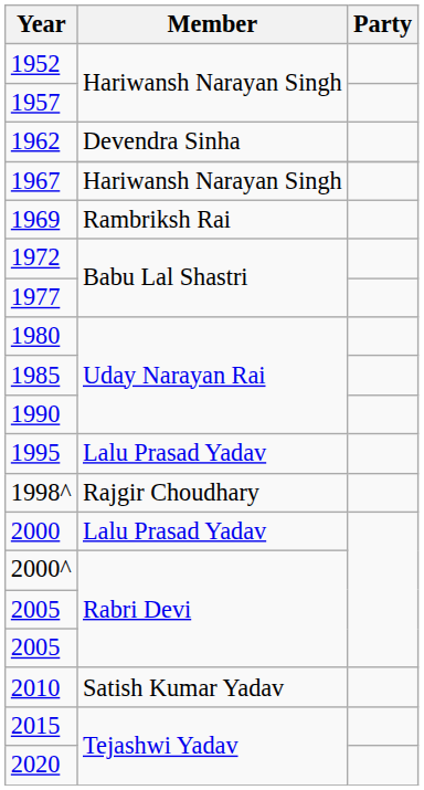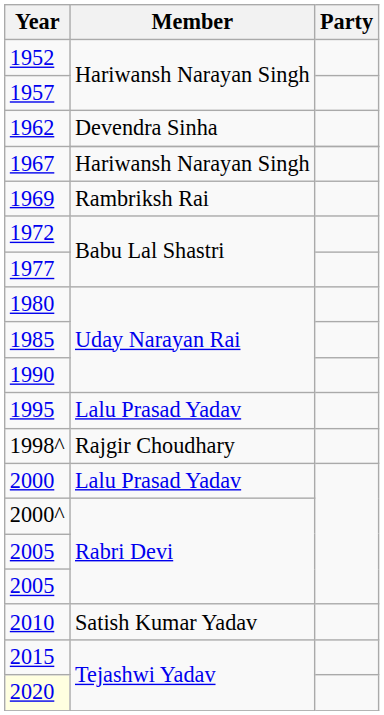2020 | Year: no background -> lightyellow background
